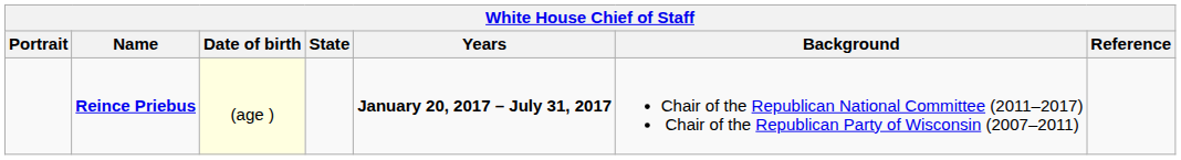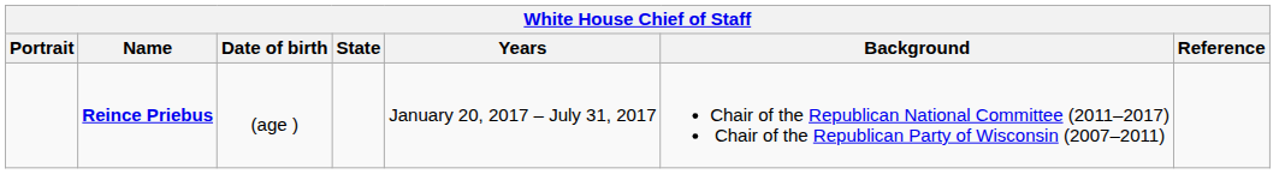Reince Priebus | Date of birth: lightyellow background -> no background
Reince Priebus | Years: bold -> normal
